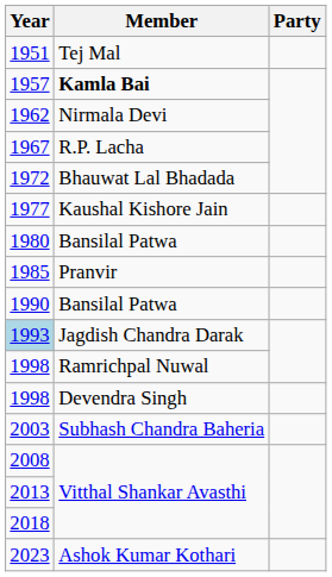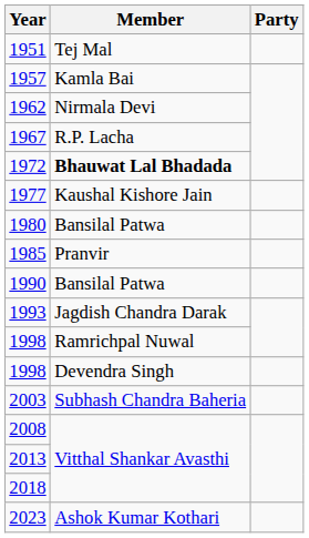1957 | Member: bold -> normal
1972 | Member: normal -> bold
1993 | Year: lightblue background -> no background
